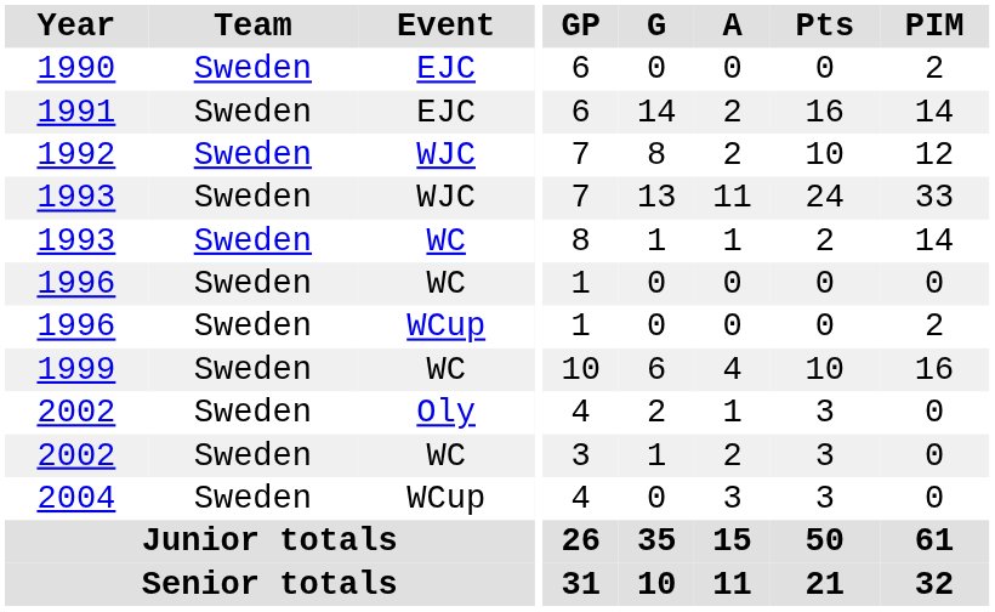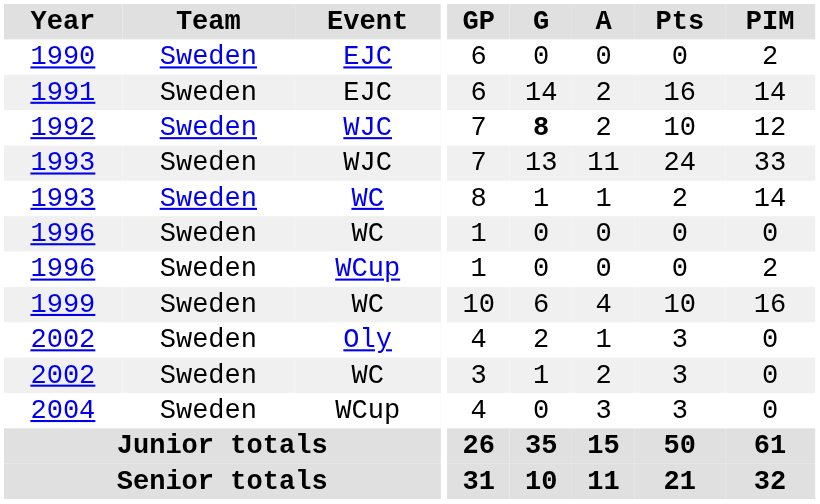1992 | G: normal -> bold
